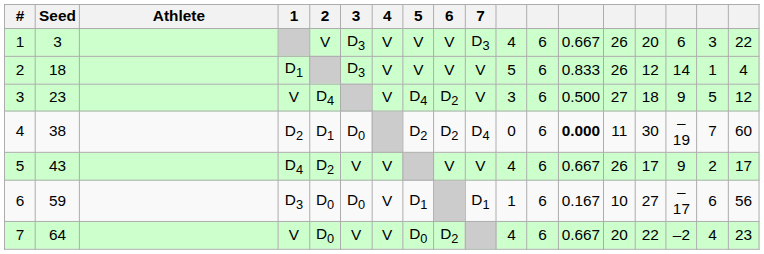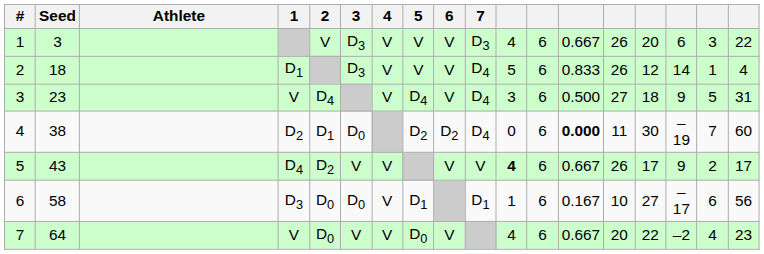row 3 | 7: V -> D4
row 4 | 6: D2 -> V
row 4 | 7: V -> D4
row 4 | column 18: 12 -> 31
row 6 | column 11: normal -> bold
row 7 | Seed: 59 -> 58
row 8 | 6: D2 -> V
